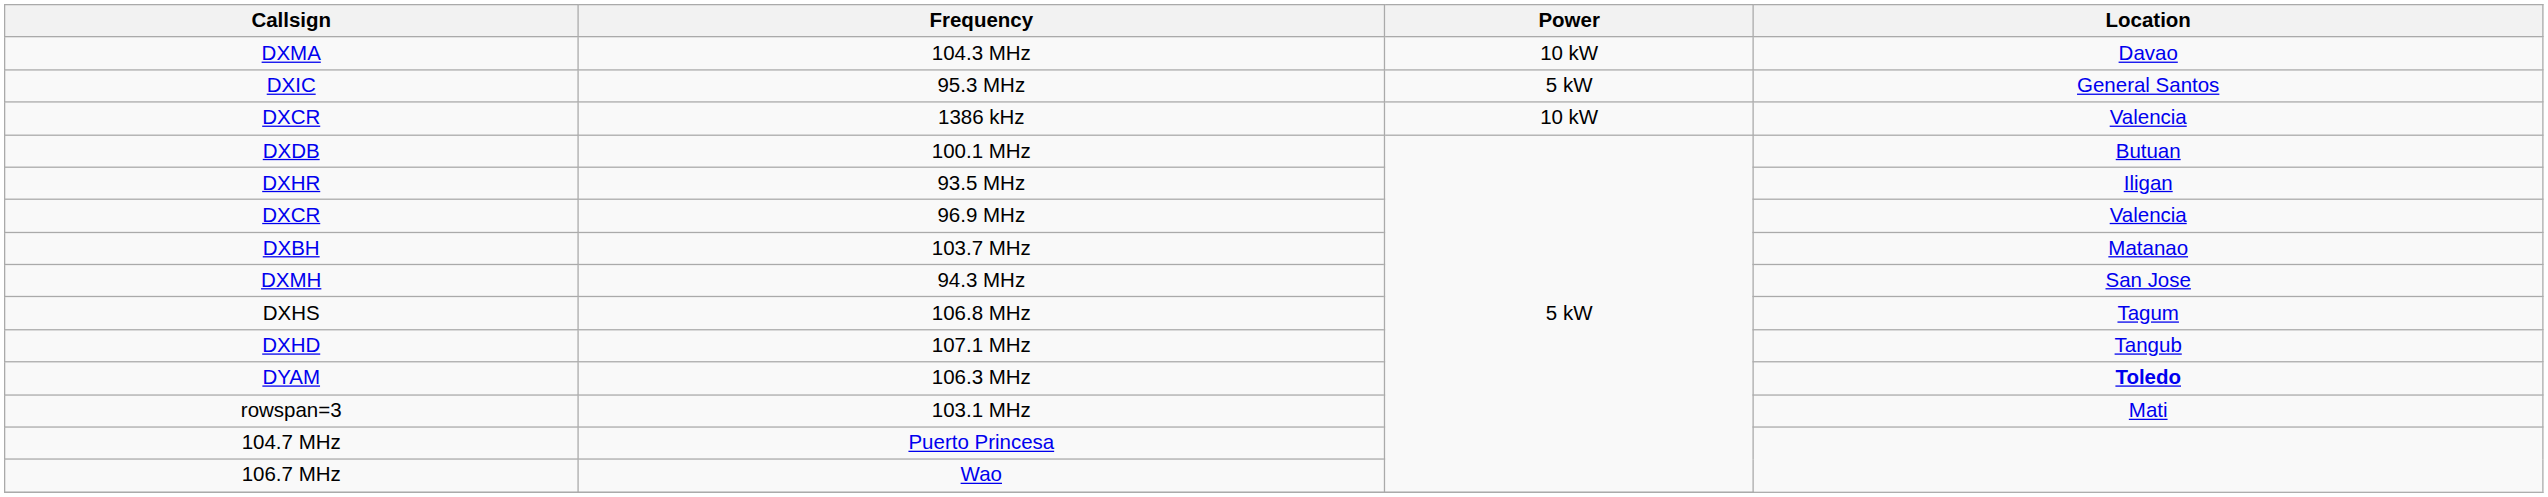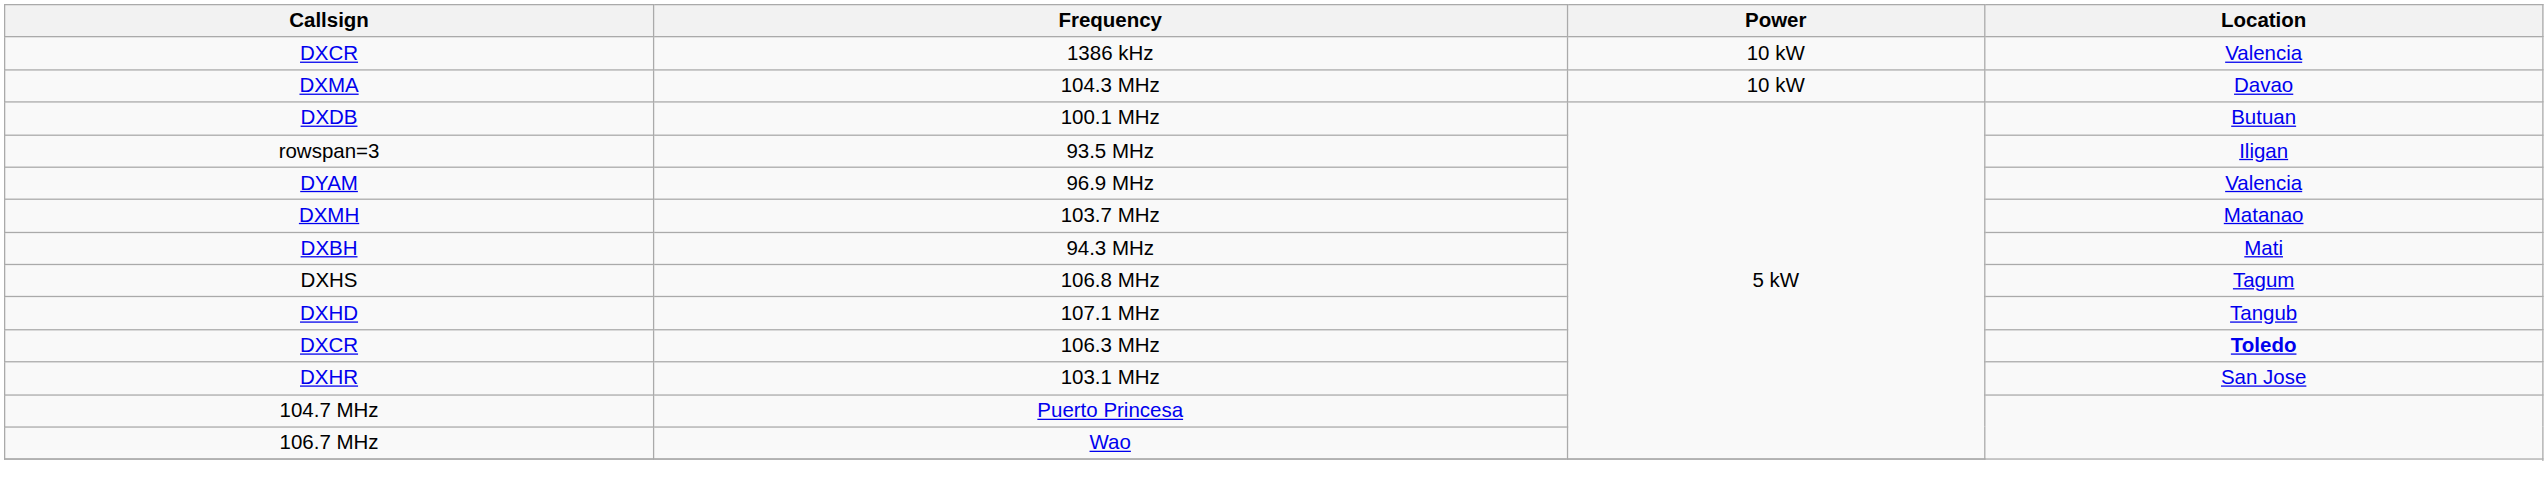rows swapped: 1386 kHz <-> 104.3 MHz
- row: DXIC | 95.3 MHz | 5 kW | General Santos
93.5 MHz | Callsign: DXHR -> rowspan=3
96.9 MHz | Callsign: DXCR -> DYAM
103.7 MHz | Callsign: DXBH -> DXMH
94.3 MHz | Callsign: DXMH -> DXBH
94.3 MHz | Location: San Jose -> Mati
106.3 MHz | Callsign: DYAM -> DXCR
103.1 MHz | Callsign: rowspan=3 -> DXHR
103.1 MHz | Location: Mati -> San Jose
